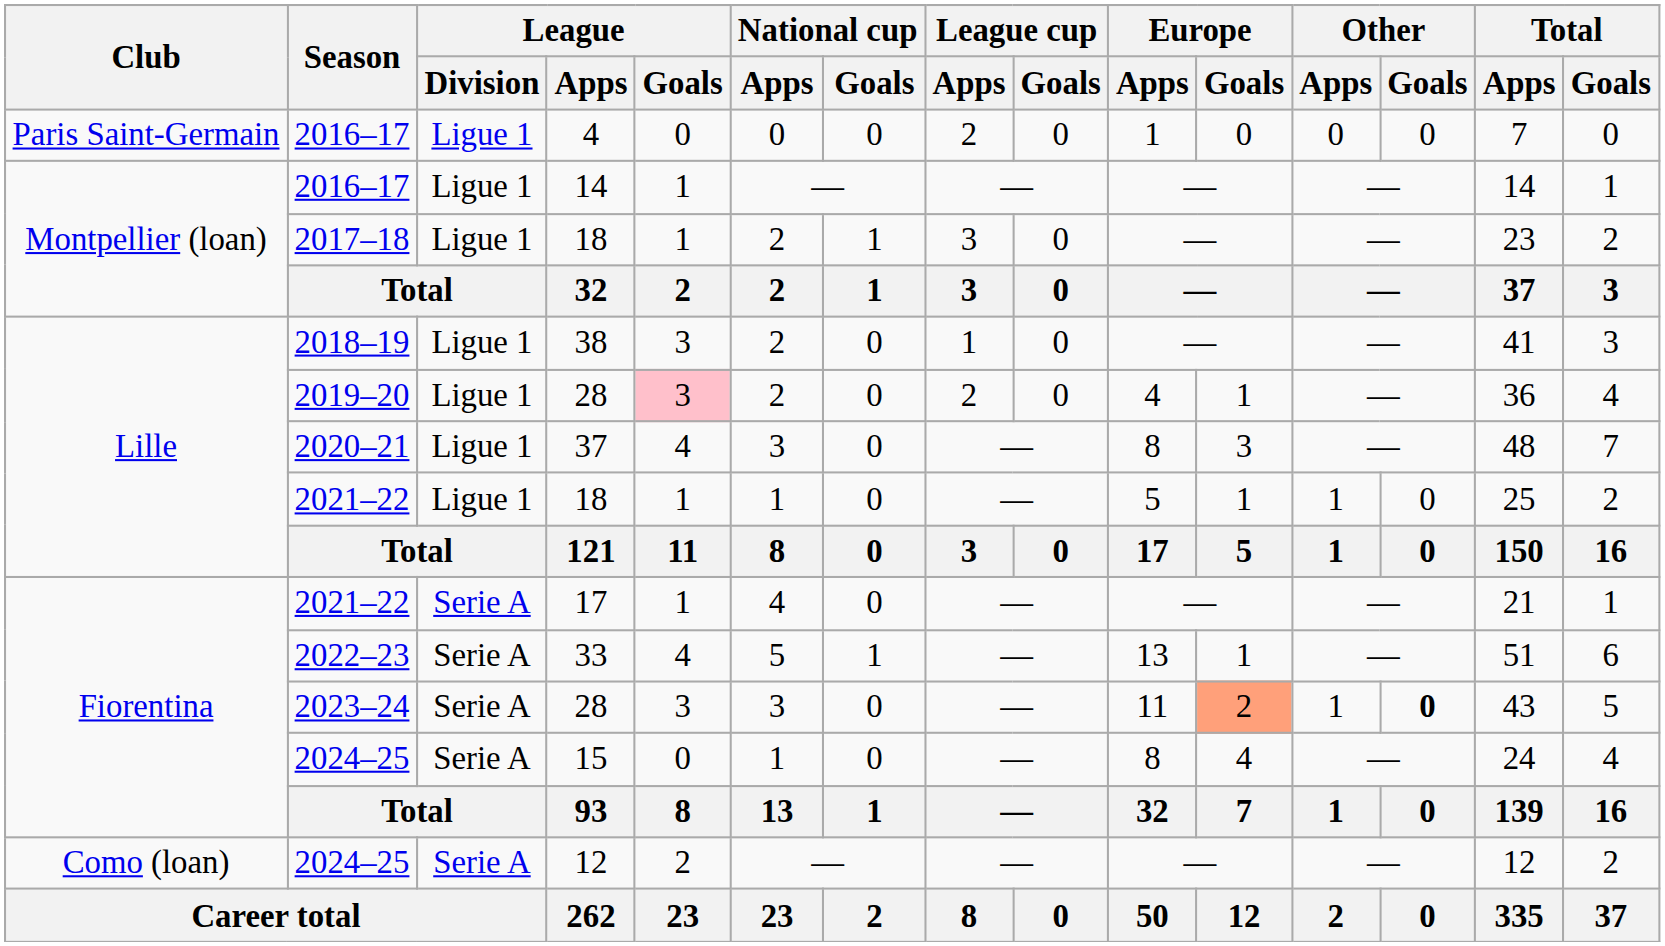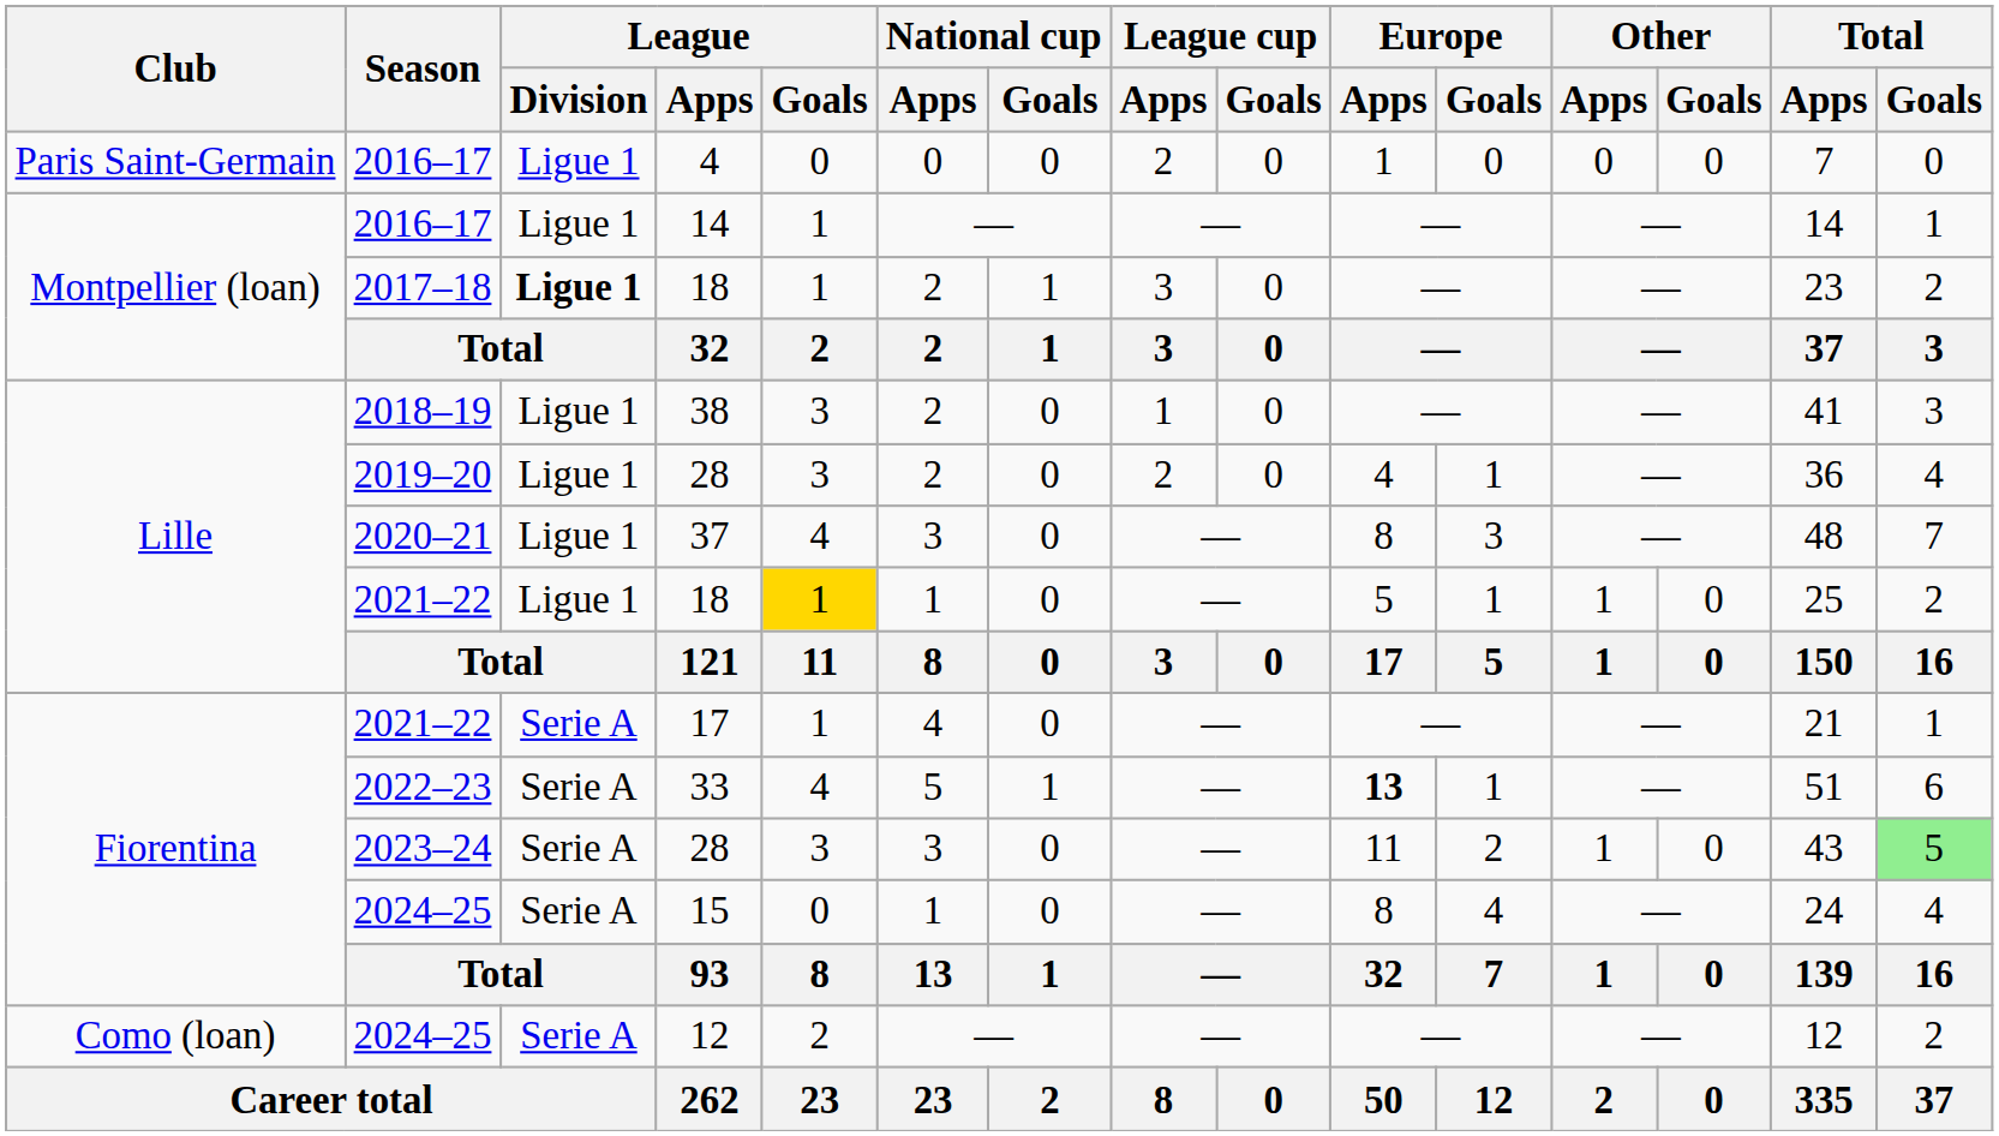2017–18 / 18 | League / Division: normal -> bold
2019–20 / 28 | League / Goals: pink background -> no background
2021–22 / 18 | League / Goals: no background -> gold background
33 | Europe / Apps: normal -> bold
2023–24 / 28 | Europe / Goals: lightsalmon background -> no background
2023–24 / 28 | Other / Goals: bold -> normal
2023–24 / 28 | Total / Goals: no background -> lightgreen background
